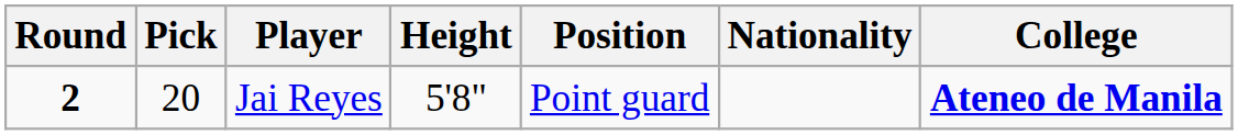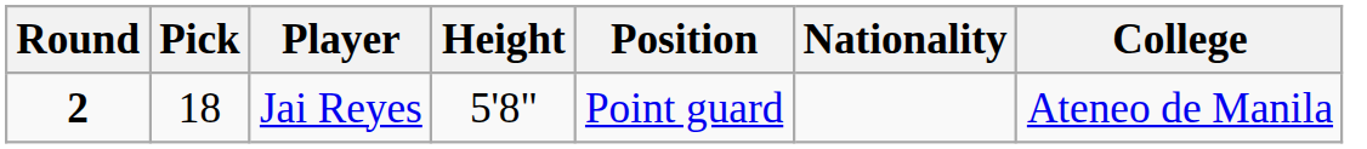Jai Reyes | Pick: 20 -> 18
Jai Reyes | College: bold -> normal
